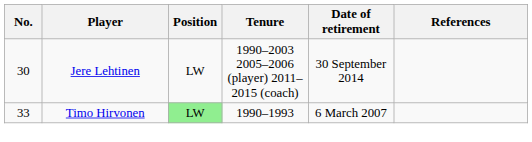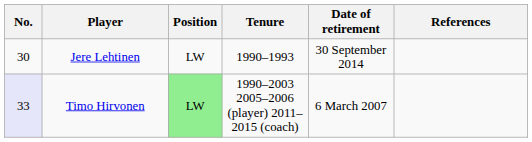Jere Lehtinen | Tenure: 1990–2003 2005–2006 (player) 2011–2015 (coach) -> 1990–1993
Timo Hirvonen | No.: no background -> lavender background
Timo Hirvonen | Tenure: 1990–1993 -> 1990–2003 2005–2006 (player) 2011–2015 (coach)
